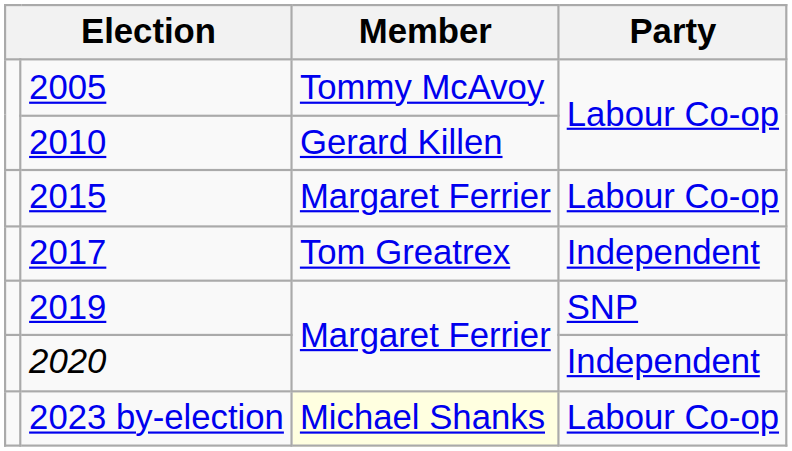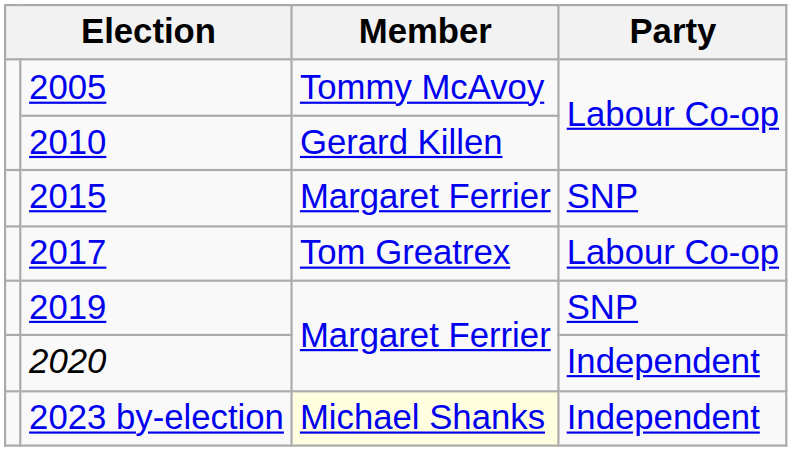2015 | Party: Labour Co-op -> SNP
2017 | Party: Independent -> Labour Co-op
2023 by-election | Party: Labour Co-op -> Independent
